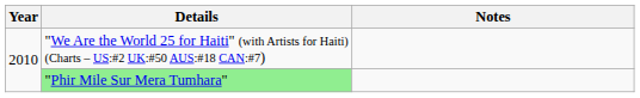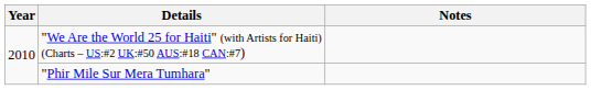"Phir Mile Sur Mera Tumhara" | Details: lightgreen background -> no background
